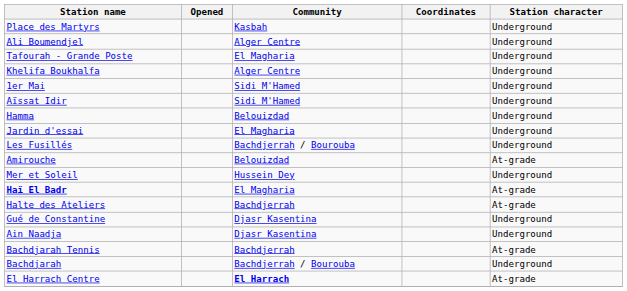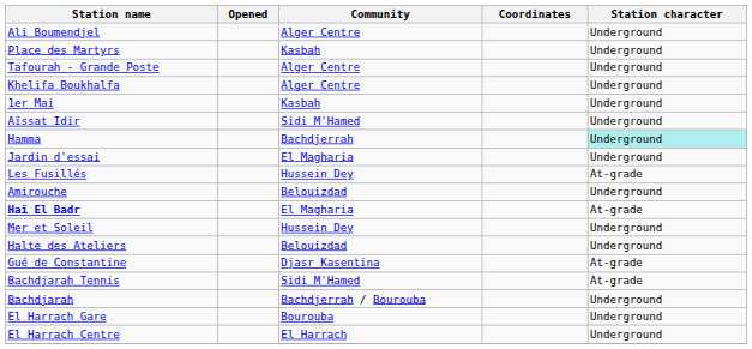rows swapped: Place des Martyrs <-> Ali Boumendjel
Tafourah - Grande Poste | Community: El Magharia -> Alger Centre
1er Mai | Community: Sidi M'Hamed -> Kasbah
Hamma | Community: Belouizdad -> Bachdjerrah
Hamma | Station character: no background -> paleturquoise background
Les Fusillés | Community: Bachdjerrah / Bourouba -> Hussein Dey
Les Fusillés | Station character: Underground -> At-grade
Amirouche | Station character: At-grade -> Underground
rows swapped: Mer et Soleil <-> Haï El Badr
Halte des Ateliers | Community: Bachdjerrah -> Belouizdad
Halte des Ateliers | Station character: At-grade -> Underground
Gué de Constantine | Station character: Underground -> At-grade
- row: Ain Naadja | Djasr Kasentina | Underground
Bachdjarah Tennis | Community: Bachdjerrah -> Sidi M'Hamed
+ row: El Harrach Gare | Bourouba | Underground
El Harrach Centre | Community: bold -> normal
El Harrach Centre | Station character: At-grade -> Underground
